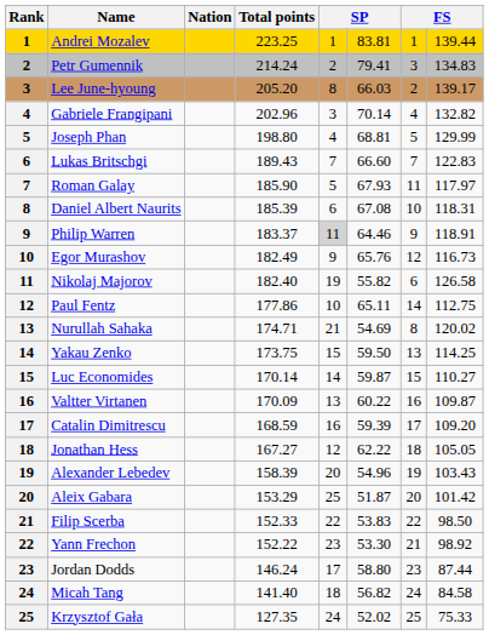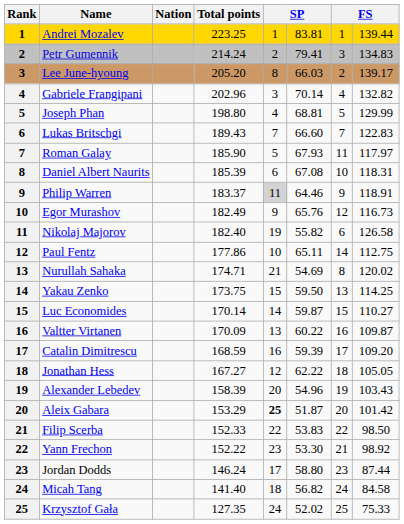Aleix Gabara | column 5: normal -> bold
